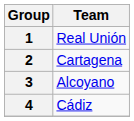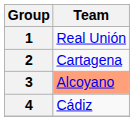3 | Team: no background -> lightsalmon background
